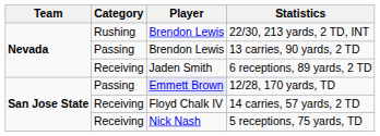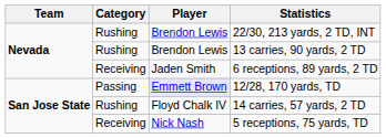13 carries, 90 yards, 2 TD | Category: Passing -> Rushing
14 carries, 57 yards, 2 TD | Category: Receiving -> Rushing
